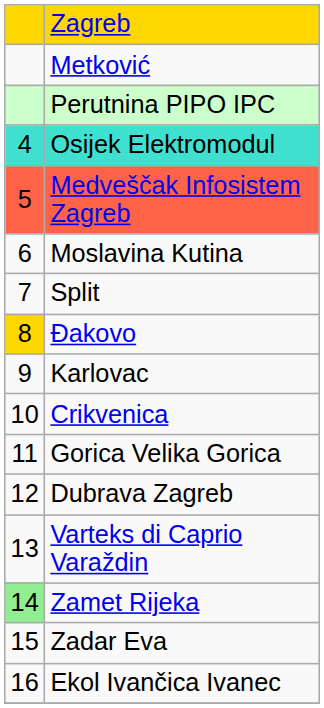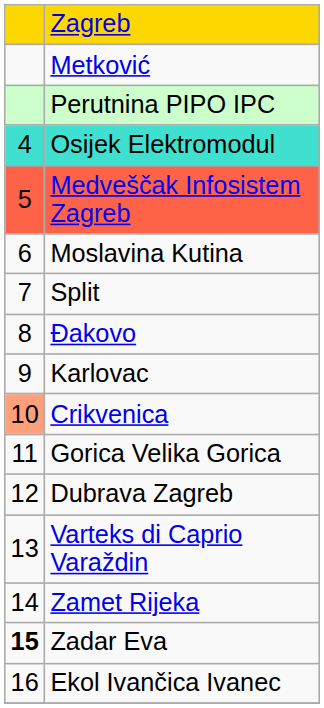Đakovo | column 1: gold background -> no background
Crikvenica | column 1: no background -> lightsalmon background
Zamet Rijeka | column 1: lightgreen background -> no background
Zadar Eva | column 1: normal -> bold
